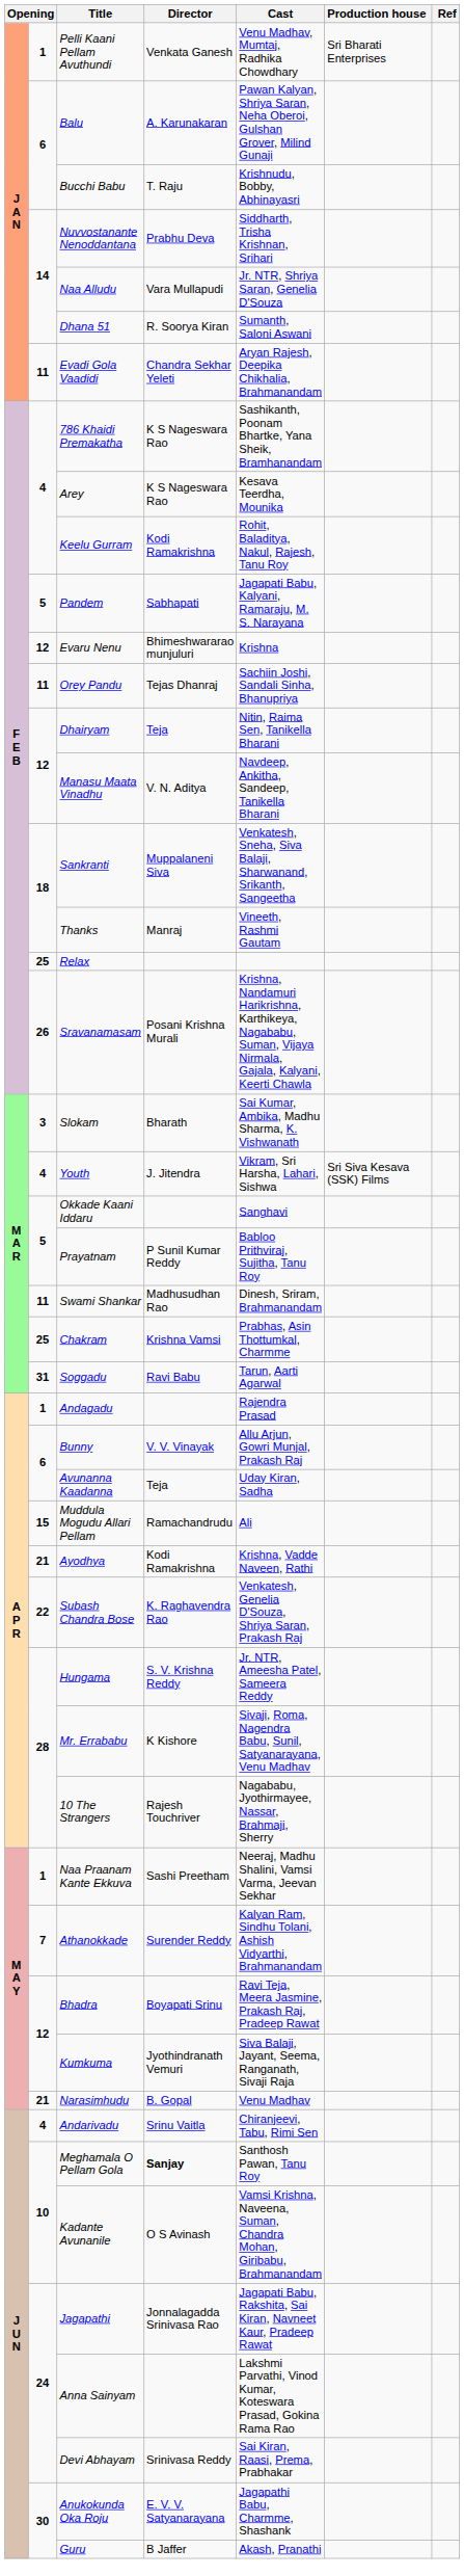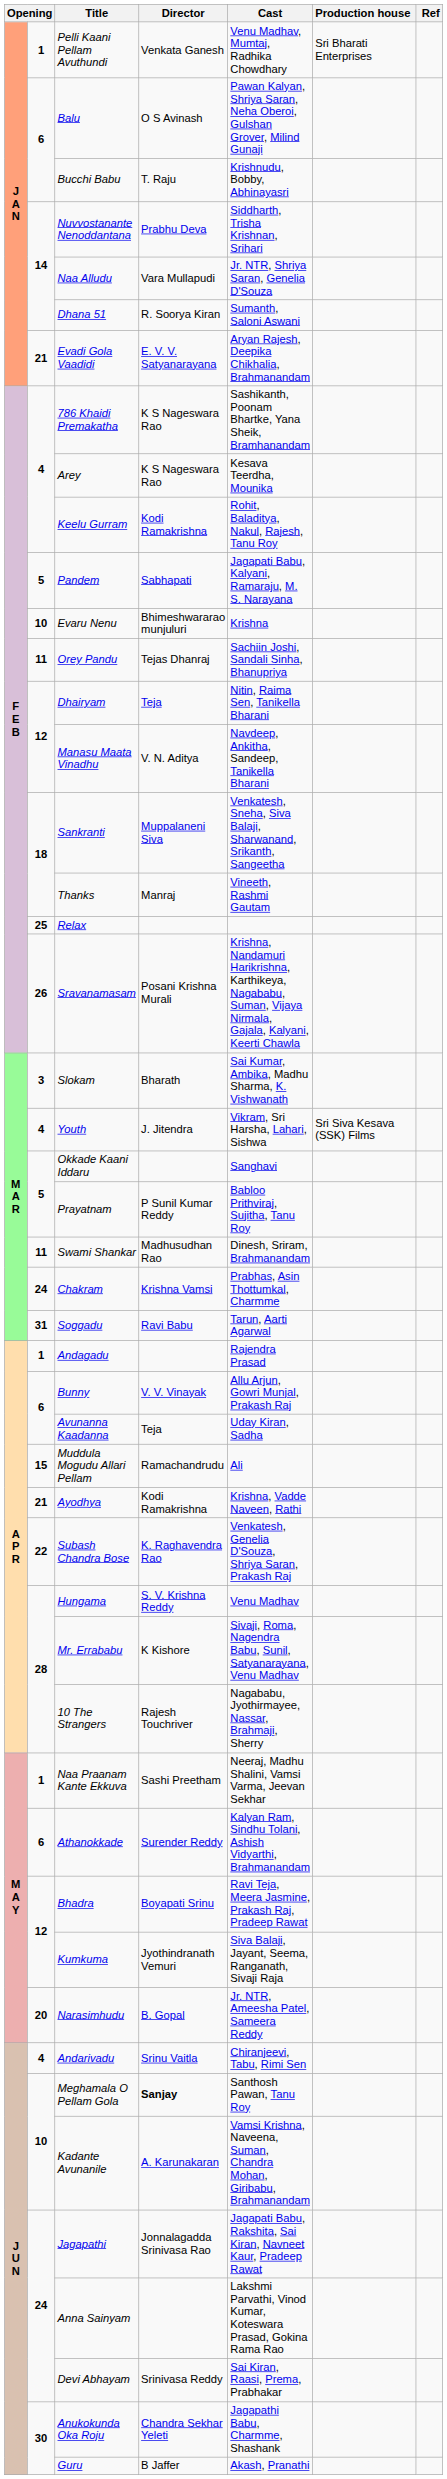Balu | Director: A. Karunakaran -> O S Avinash
Evadi Gola Vaadidi | column 2: 11 -> 21
Evadi Gola Vaadidi | Director: Chandra Sekhar Yeleti -> E. V. V. Satyanarayana
Evaru Nenu | column 2: 12 -> 10
Chakram | column 2: 25 -> 24
Hungama | Cast: Jr. NTR, Ameesha Patel, Sameera Reddy -> Venu Madhav
Athanokkade | column 2: 7 -> 6
Narasimhudu | column 2: 21 -> 20
Narasimhudu | Cast: Venu Madhav -> Jr. NTR, Ameesha Patel, Sameera Reddy
Kadante Avunanile | Director: O S Avinash -> A. Karunakaran
Anukokunda Oka Roju | Director: E. V. V. Satyanarayana -> Chandra Sekhar Yeleti
